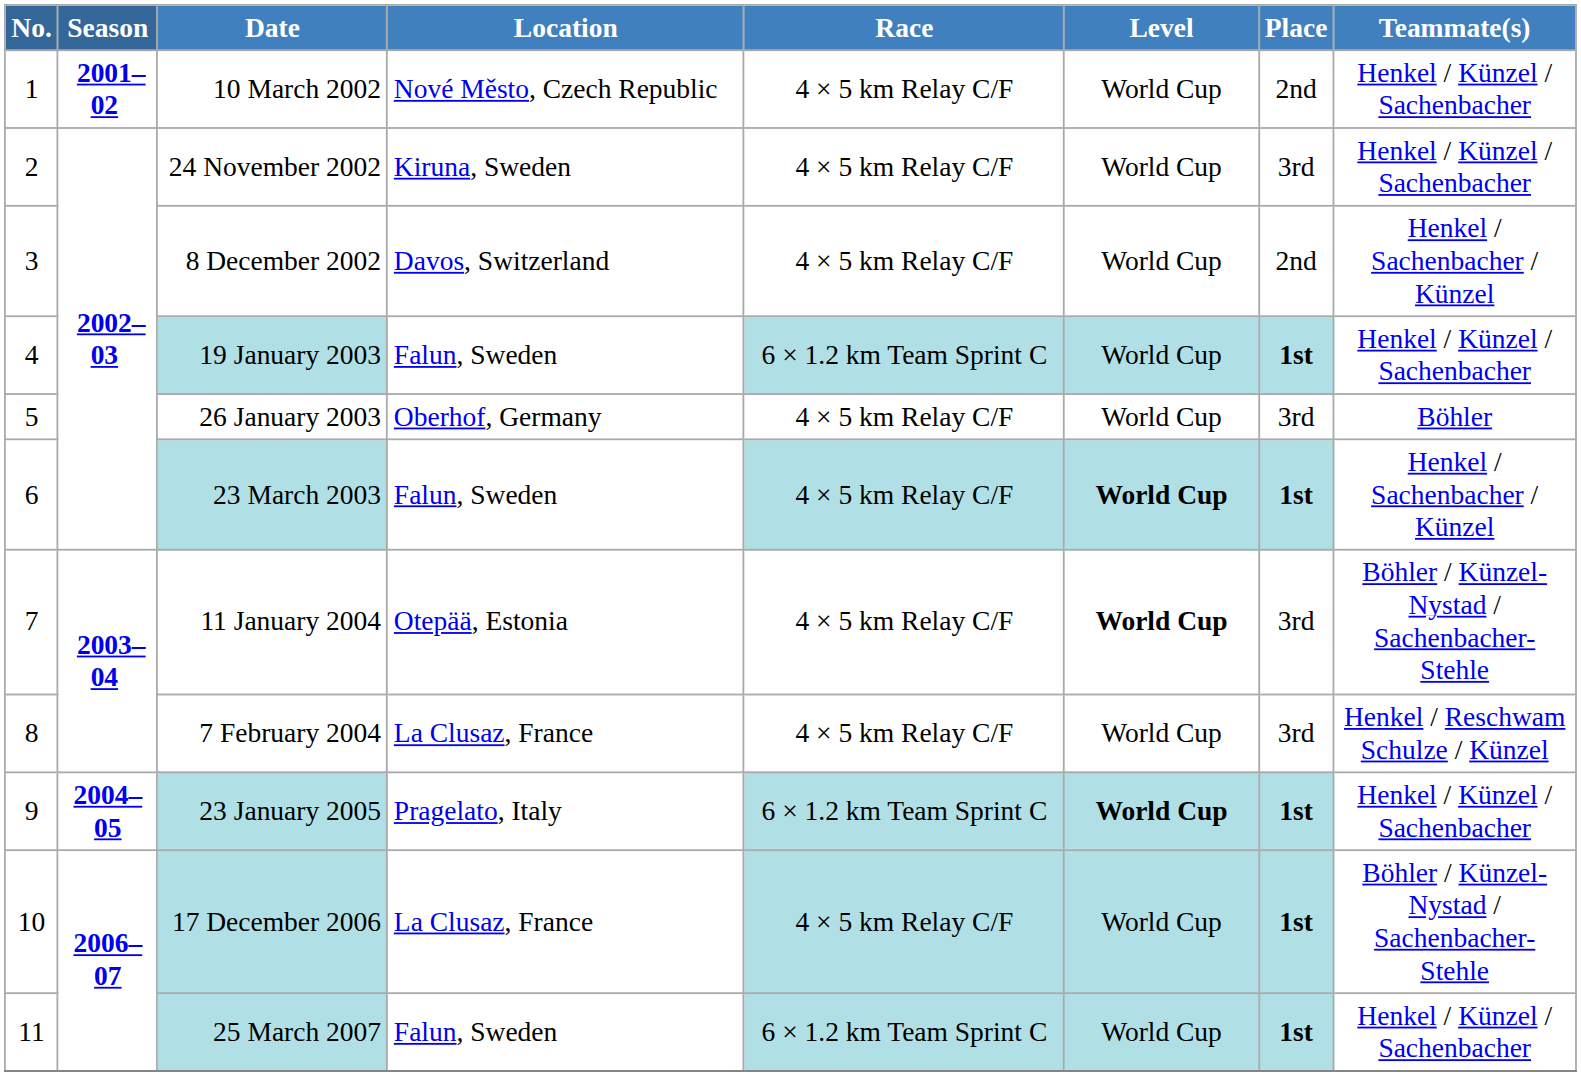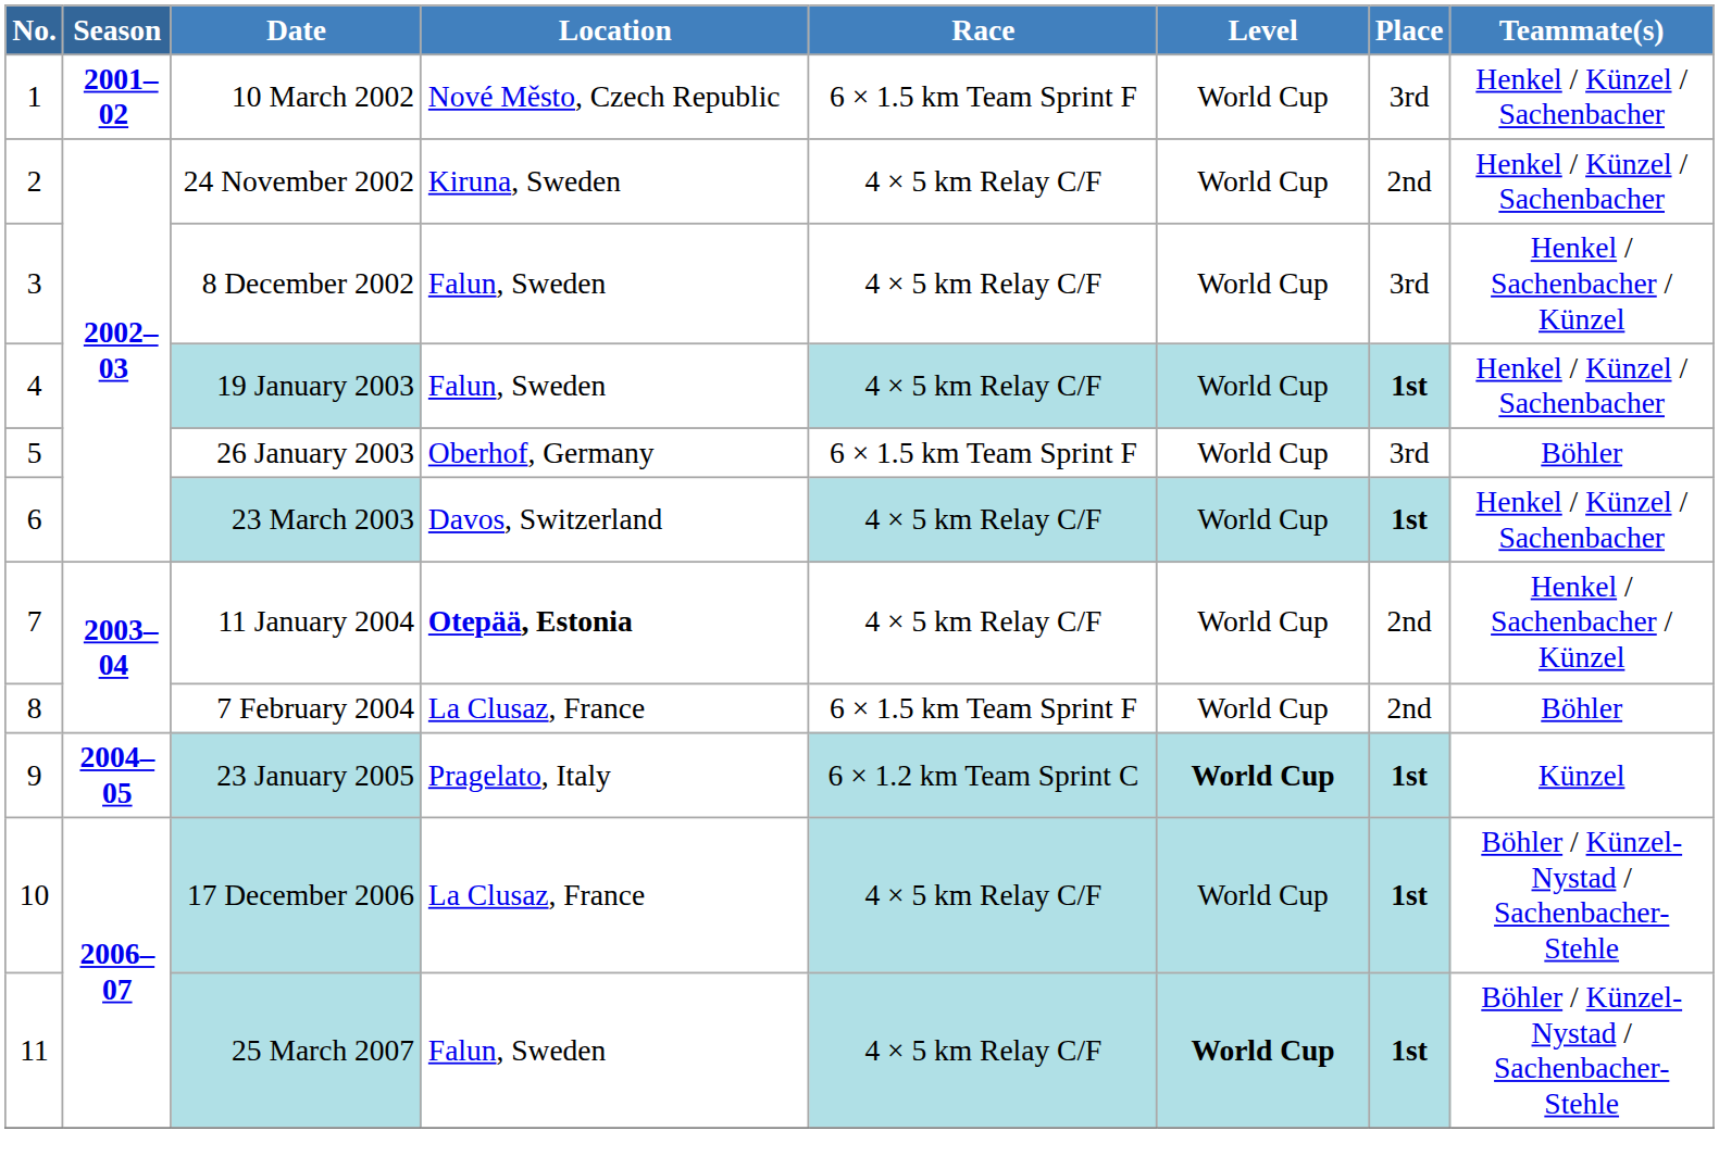10 March 2002 | Race: 4 × 5 km Relay C/F -> 6 × 1.5 km Team Sprint F
10 March 2002 | Place: 2nd -> 3rd
24 November 2002 | Place: 3rd -> 2nd
8 December 2002 | Location: Davos, Switzerland -> Falun, Sweden
8 December 2002 | Place: 2nd -> 3rd
19 January 2003 | Race: 6 × 1.2 km Team Sprint C -> 4 × 5 km Relay C/F
26 January 2003 | Race: 4 × 5 km Relay C/F -> 6 × 1.5 km Team Sprint F
23 March 2003 | Location: Falun, Sweden -> Davos, Switzerland
23 March 2003 | Level: bold -> normal
23 March 2003 | Teammate(s): Henkel / Sachenbacher / Künzel -> Henkel / Künzel / Sachenbacher
11 January 2004 | Location: normal -> bold
11 January 2004 | Level: bold -> normal
11 January 2004 | Place: 3rd -> 2nd
11 January 2004 | Teammate(s): Böhler / Künzel-Nystad / Sachenbacher-Stehle -> Henkel / Sachenbacher / Künzel
7 February 2004 | Race: 4 × 5 km Relay C/F -> 6 × 1.5 km Team Sprint F
7 February 2004 | Place: 3rd -> 2nd
7 February 2004 | Teammate(s): Henkel / Reschwam Schulze / Künzel -> Böhler
23 January 2005 | Teammate(s): Henkel / Künzel / Sachenbacher -> Künzel
25 March 2007 | Race: 6 × 1.2 km Team Sprint C -> 4 × 5 km Relay C/F
25 March 2007 | Level: normal -> bold
25 March 2007 | Teammate(s): Henkel / Künzel / Sachenbacher -> Böhler / Künzel-Nystad / Sachenbacher-Stehle
